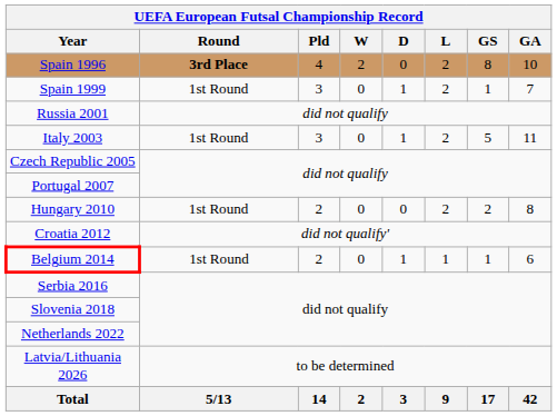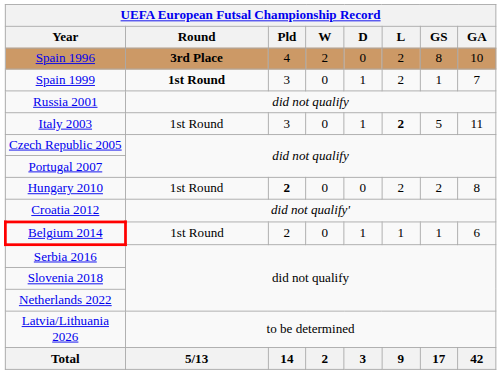Spain 1999 | Round: normal -> bold
Italy 2003 | L: normal -> bold
Hungary 2010 | Pld: normal -> bold
